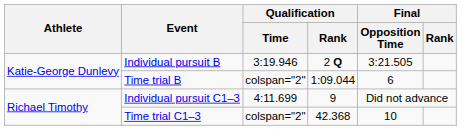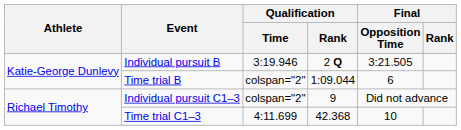Individual pursuit C1–3 | Qualification / Time: 4:11.699 -> colspan="2"
Time trial C1–3 | Qualification / Time: colspan="2" -> 4:11.699
